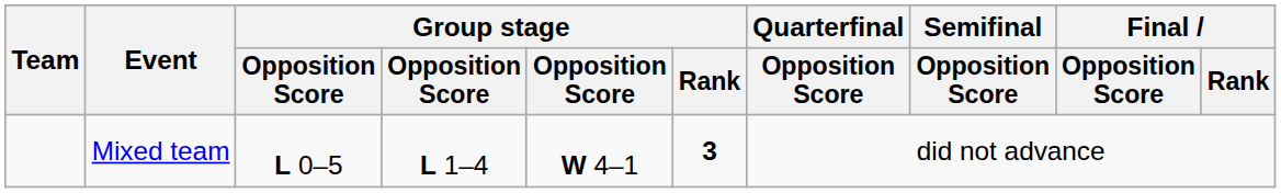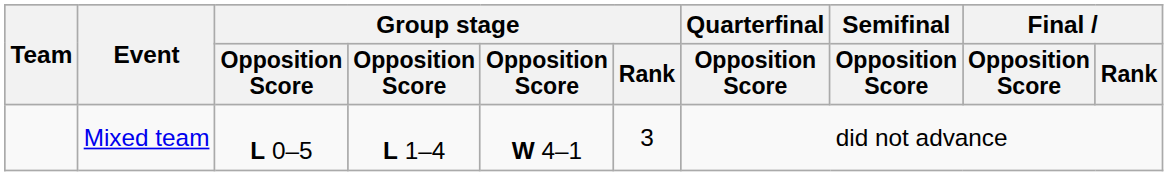Mixed team | Group stage / Rank: bold -> normal
